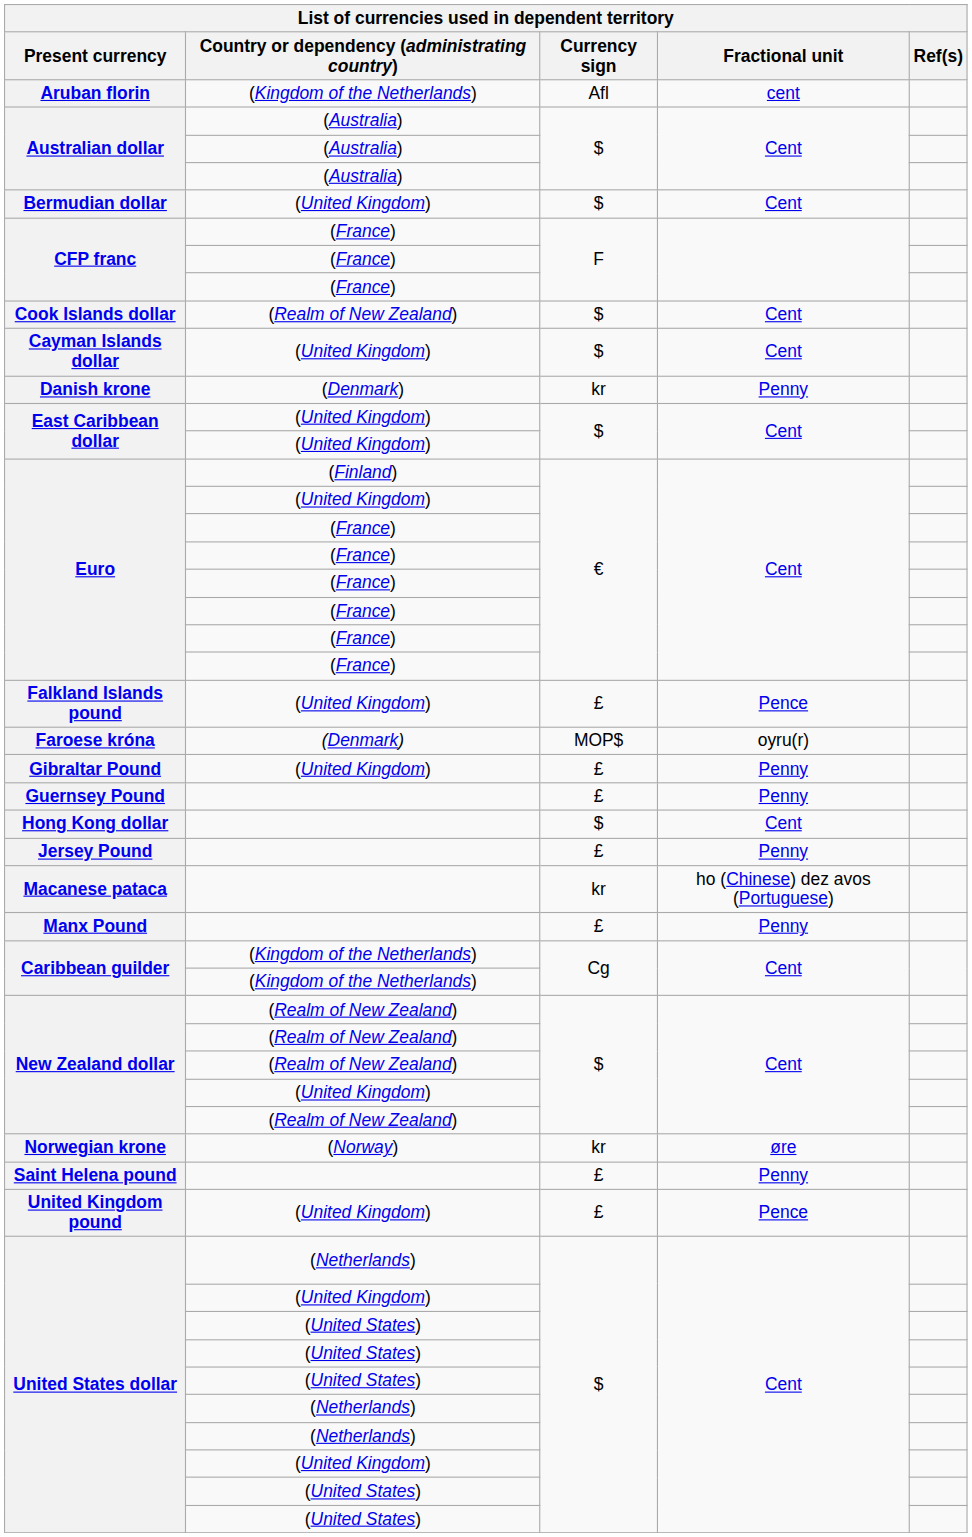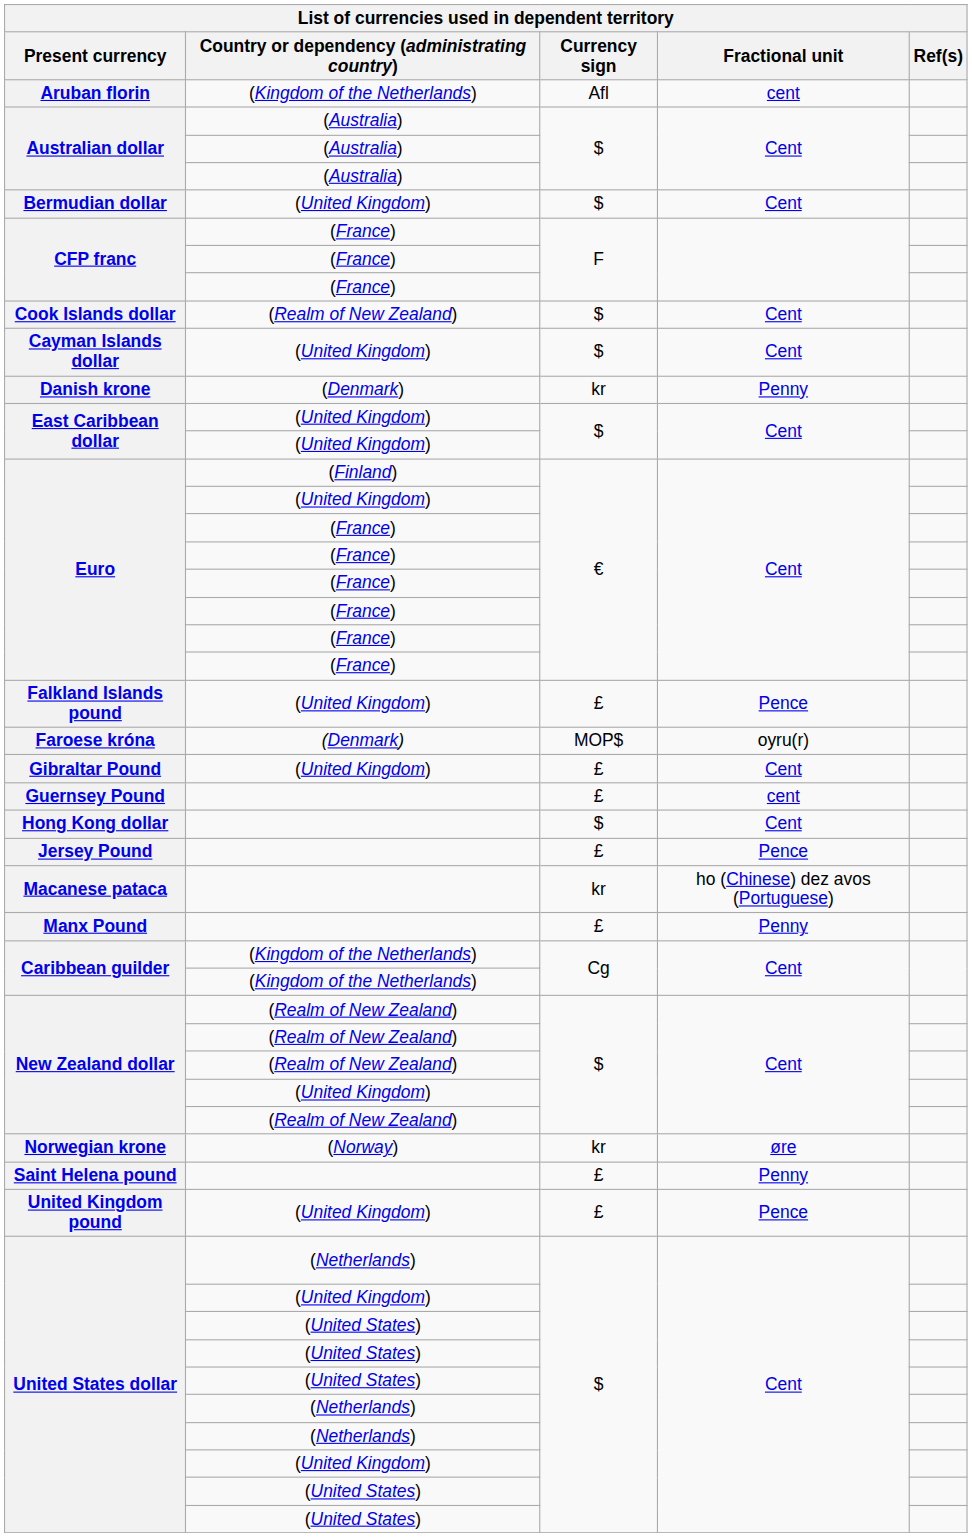Gibraltar Pound | Fractional unit: Penny -> Cent
Guernsey Pound | Fractional unit: Penny -> cent
Jersey Pound | Fractional unit: Penny -> Pence
